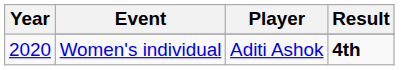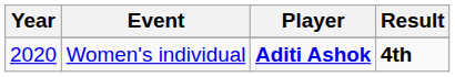Women's individual | Player: normal -> bold
